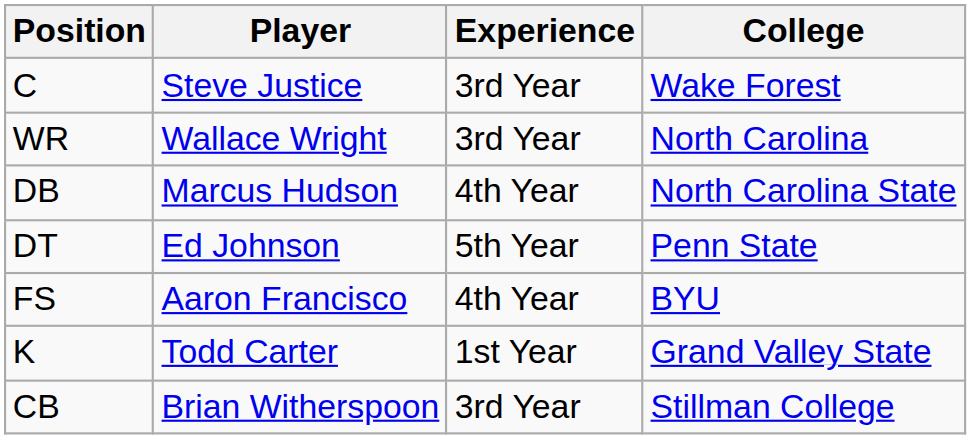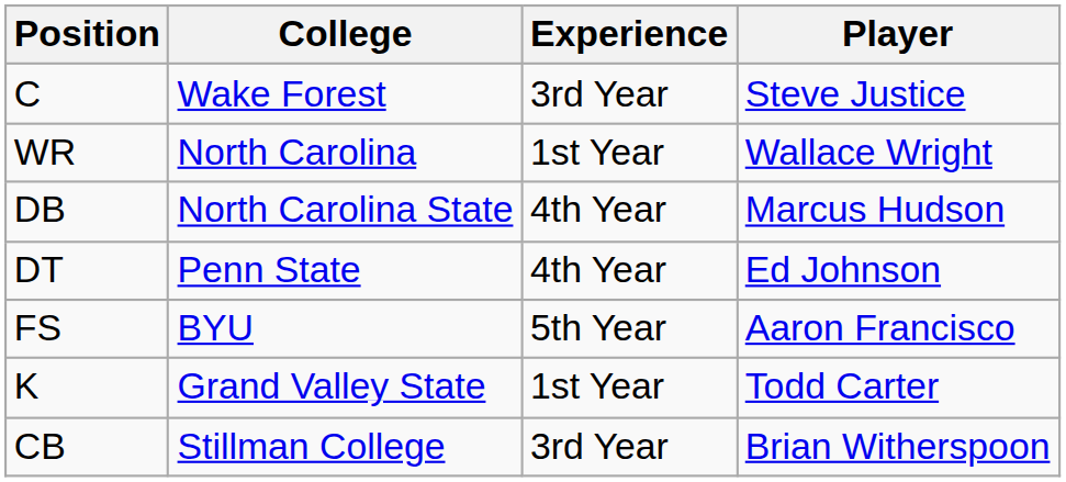columns swapped: Player <-> College
WR | Experience: 3rd Year -> 1st Year
DT | Experience: 5th Year -> 4th Year
FS | Experience: 4th Year -> 5th Year
